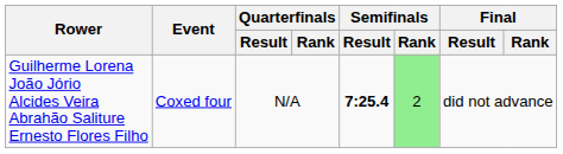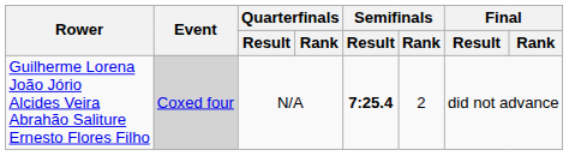row 3 | Event: no background -> lightgrey background
row 3 | Semifinals / Rank: lightgreen background -> no background
